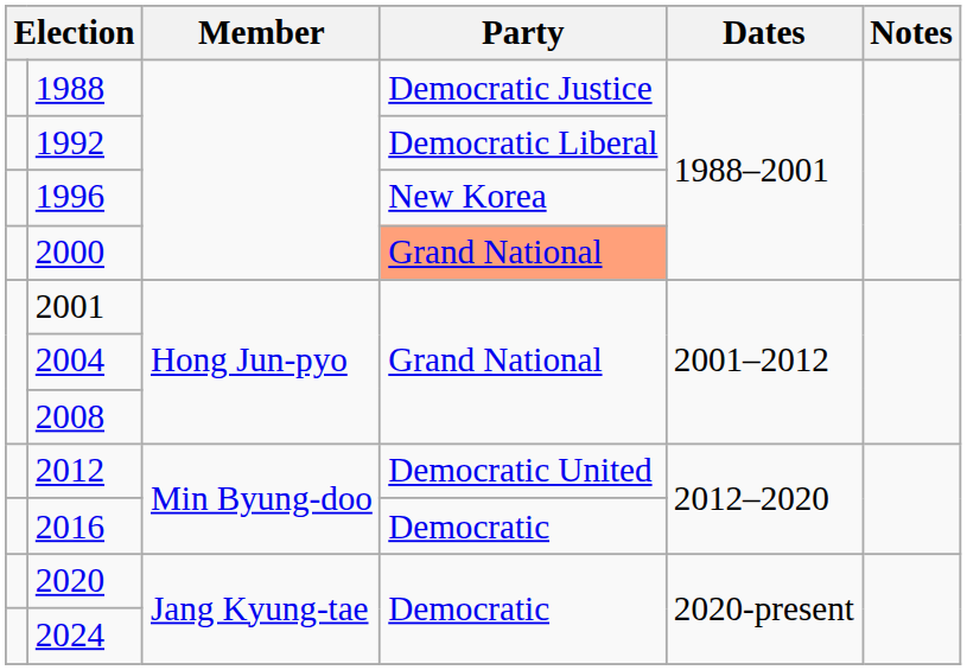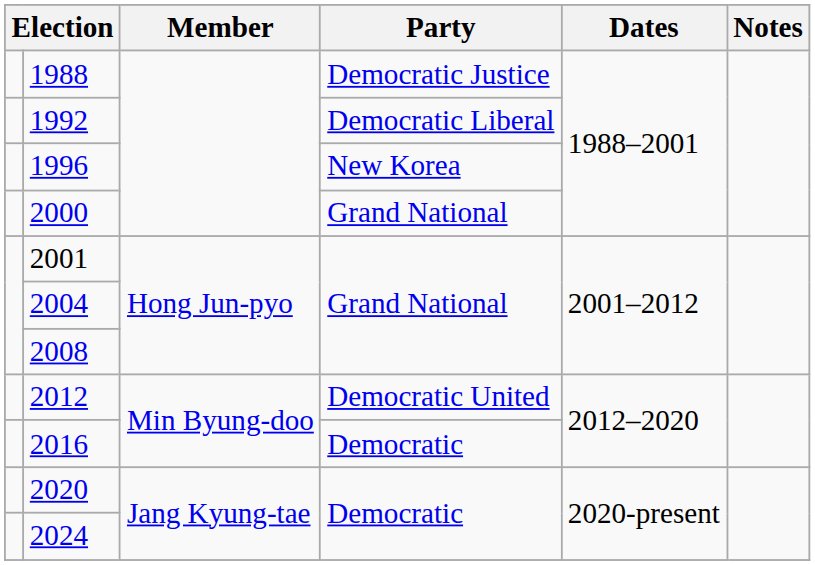2000 | Party: lightsalmon background -> no background
